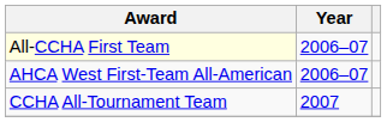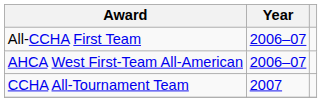row 2 | Award: lightyellow background -> no background
